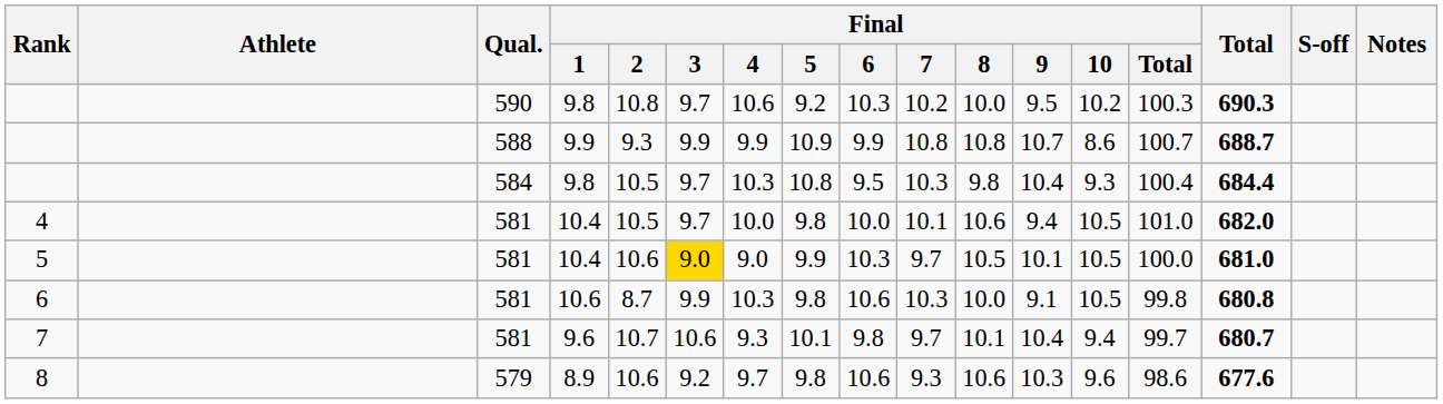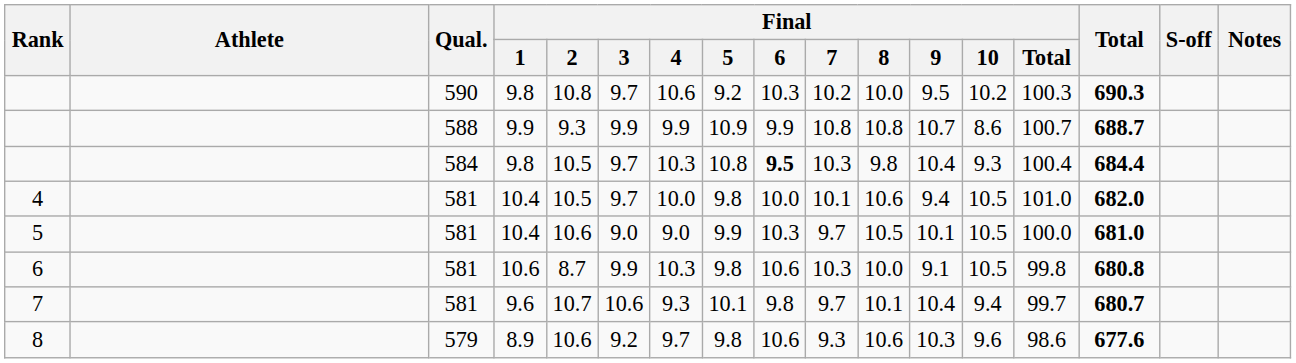row 5 | Final / 6: normal -> bold
row 7 | Final / 3: gold background -> no background
